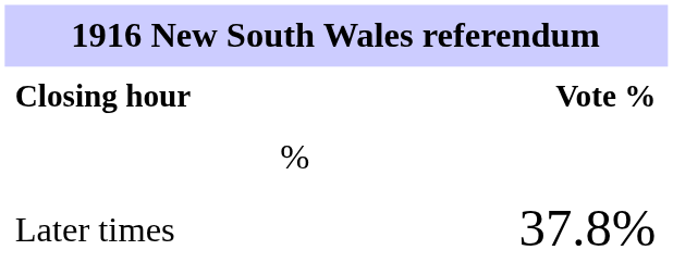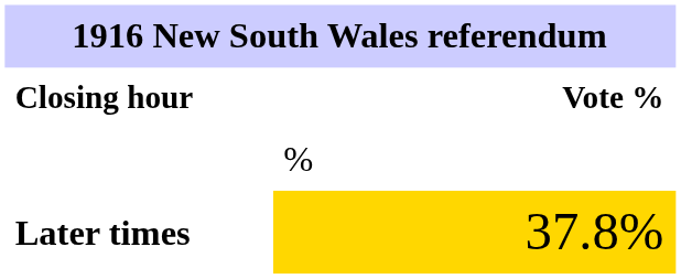Later times | column 1: normal -> bold
Later times | column 2: no background -> gold background
